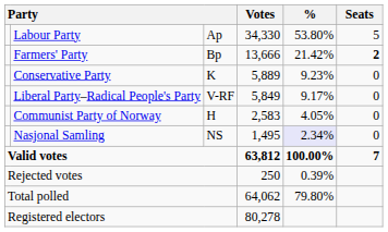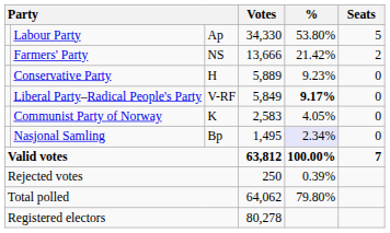Farmers' Party | column 3: Bp -> NS
Farmers' Party | Seats: bold -> normal
Conservative Party | column 3: K -> H
Liberal Party–Radical People's Party | %: normal -> bold
Communist Party of Norway | column 3: H -> K
Nasjonal Samling | column 3: NS -> Bp
